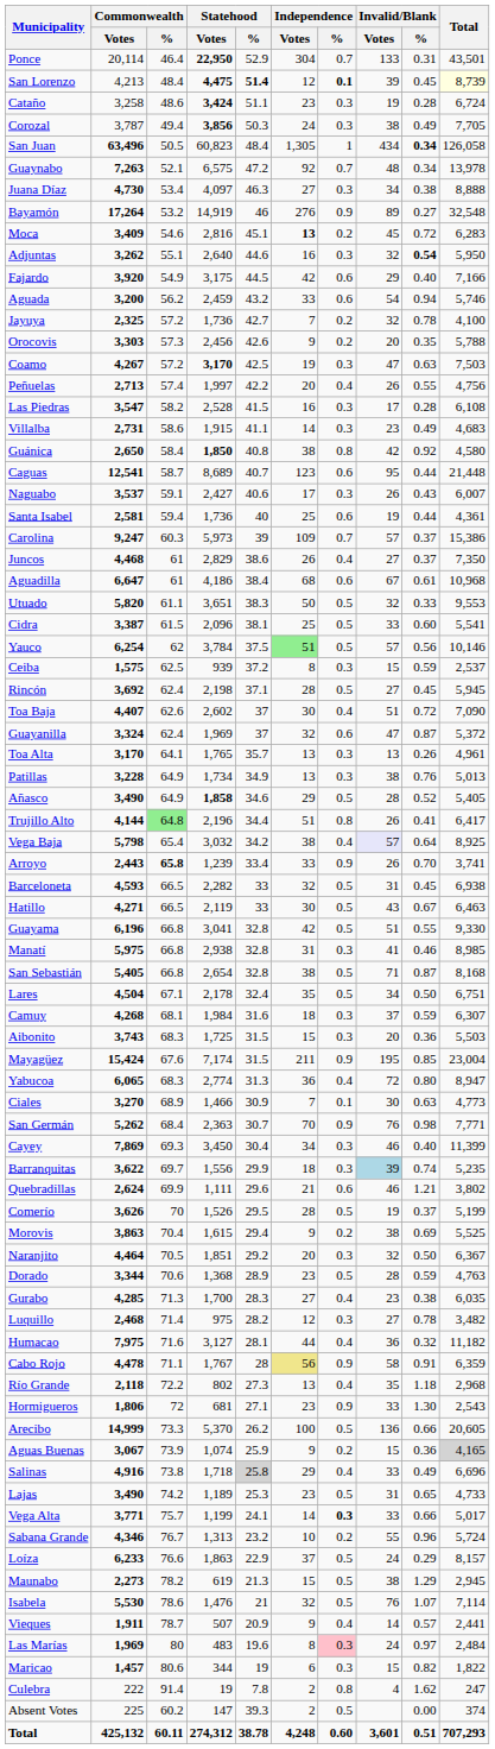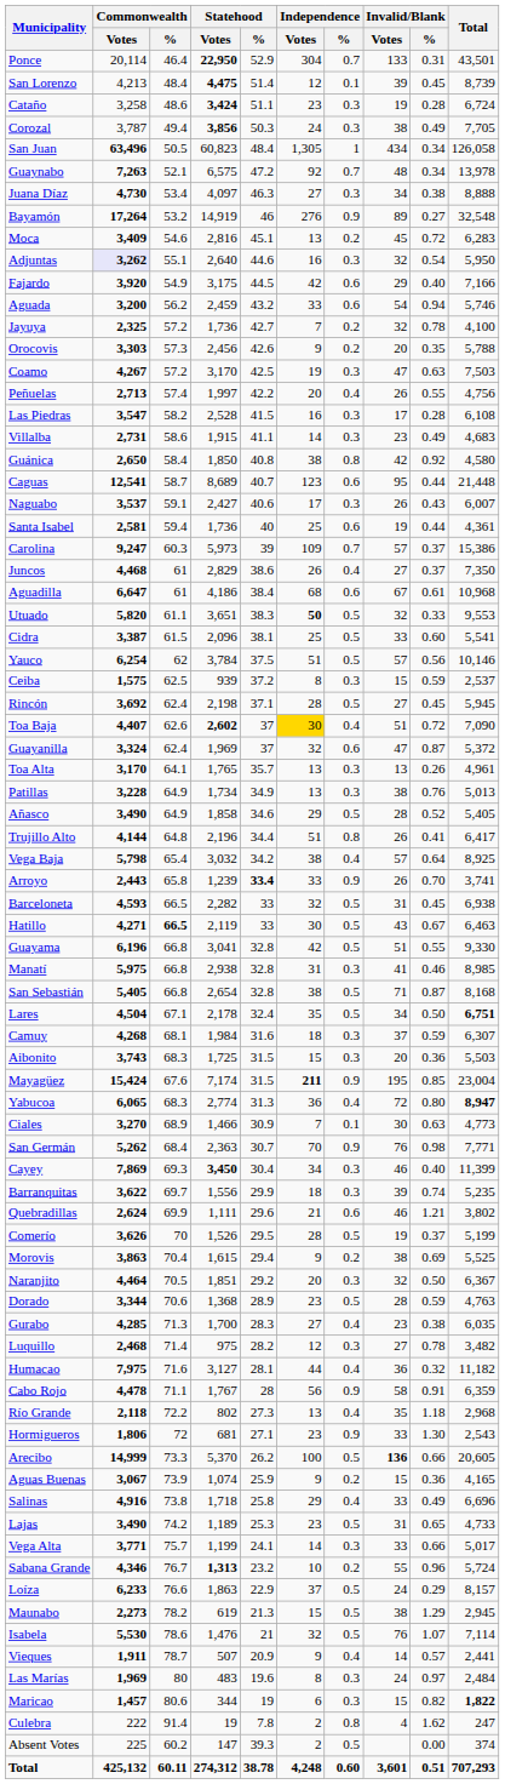San Lorenzo | Statehood / %: bold -> normal
San Lorenzo | Independence / %: bold -> normal
San Lorenzo | Total: lightyellow background -> no background
San Juan | Invalid/Blank / %: bold -> normal
Moca | Independence / Votes: bold -> normal
Adjuntas | Commonwealth / Votes: no background -> lavender background
Adjuntas | Invalid/Blank / %: bold -> normal
Coamo | Statehood / Votes: bold -> normal
Guánica | Statehood / Votes: bold -> normal
Utuado | Independence / Votes: normal -> bold
Yauco | Independence / Votes: lightgreen background -> no background
Toa Baja | Statehood / Votes: normal -> bold
Toa Baja | Independence / Votes: no background -> gold background
Añasco | Statehood / Votes: bold -> normal
Trujillo Alto | Commonwealth / %: lightgreen background -> no background
Vega Baja | Invalid/Blank / Votes: lavender background -> no background
Arroyo | Commonwealth / %: bold -> normal
Arroyo | Statehood / %: normal -> bold
Hatillo | Commonwealth / %: normal -> bold
Lares | Total: normal -> bold
Mayagüez | Independence / Votes: normal -> bold
Yabucoa | Total: normal -> bold
Cayey | Statehood / Votes: normal -> bold
Barranquitas | Invalid/Blank / Votes: lightblue background -> no background
Cabo Rojo | Independence / Votes: khaki background -> no background
Arecibo | Invalid/Blank / Votes: normal -> bold
Aguas Buenas | Total: lightgrey background -> no background
Salinas | Statehood / %: lightgrey background -> no background
Vega Alta | Independence / %: bold -> normal
Sabana Grande | Statehood / Votes: normal -> bold
Las Marías | Independence / %: pink background -> no background
Maricao | Total: normal -> bold
